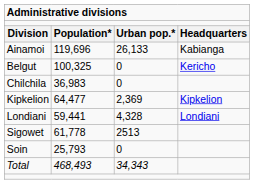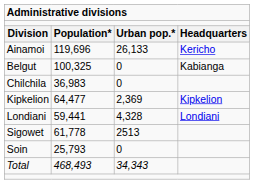Ainamoi | column 4: Kabianga -> Kericho
Belgut | column 4: Kericho -> Kabianga
